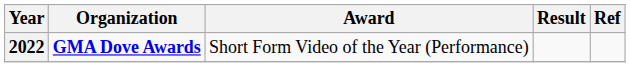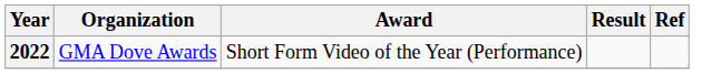2022 | Organization: bold -> normal
